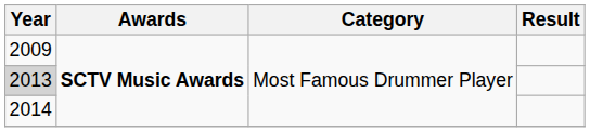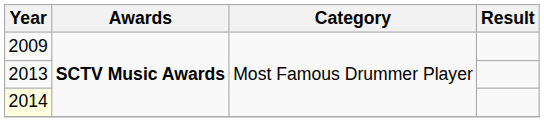2013 | Year: lightgrey background -> no background
2014 | Year: no background -> lightyellow background
